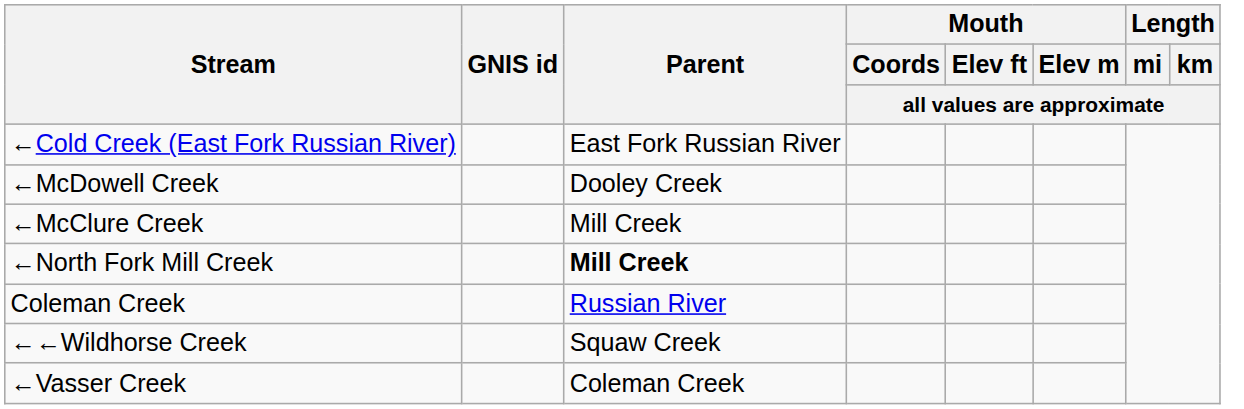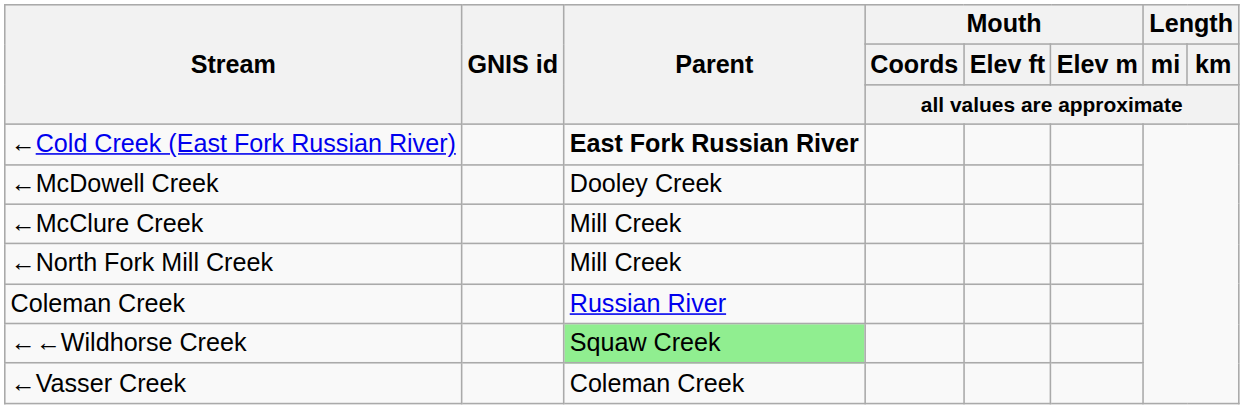←Cold Creek (East Fork Russian River) | Parent: normal -> bold
←North Fork Mill Creek | Parent: bold -> normal
←←Wildhorse Creek | Parent: no background -> lightgreen background
